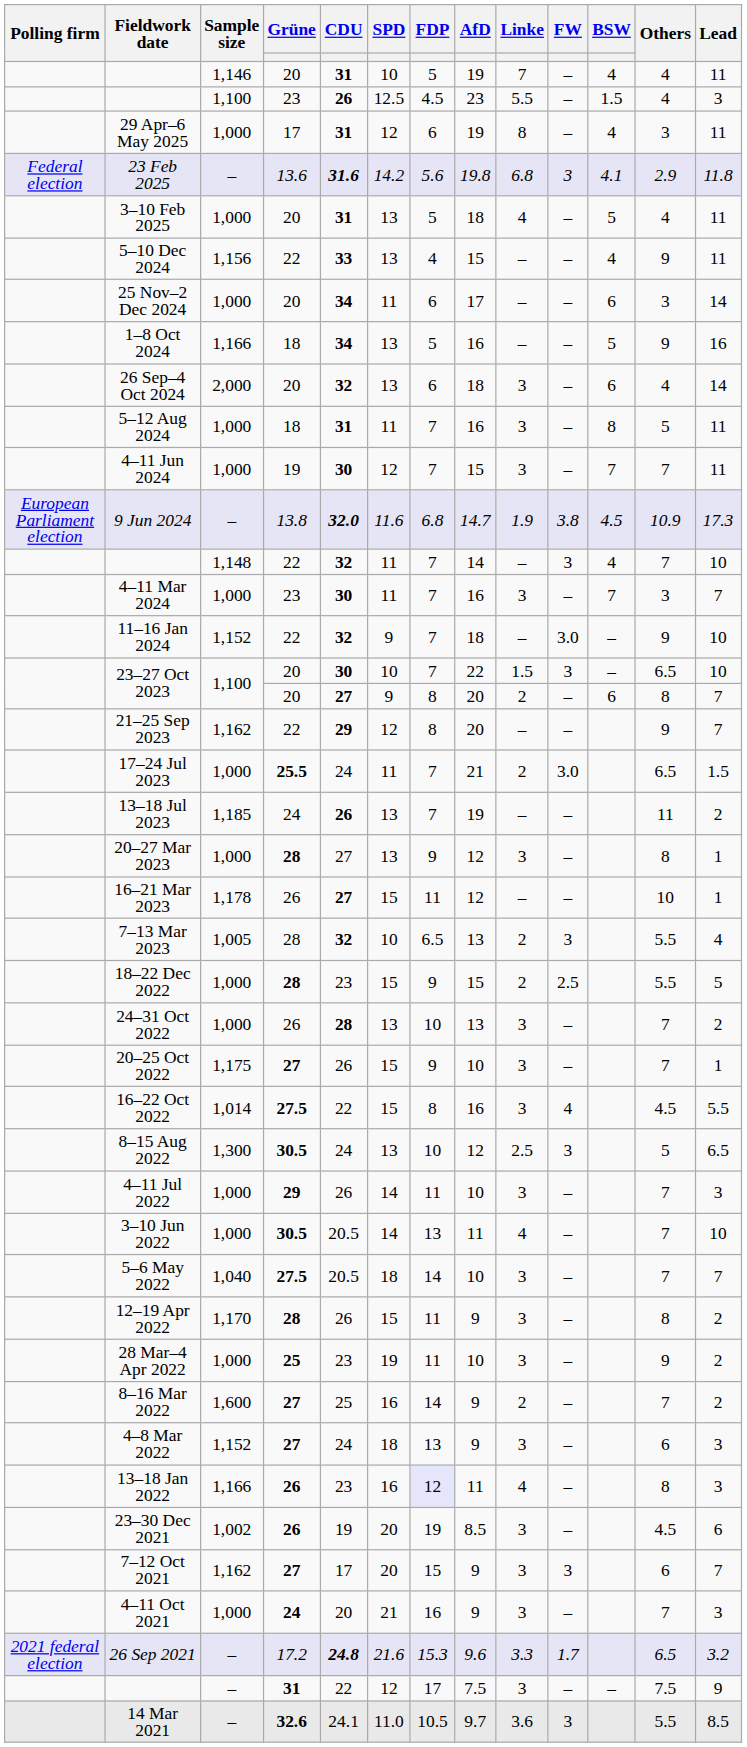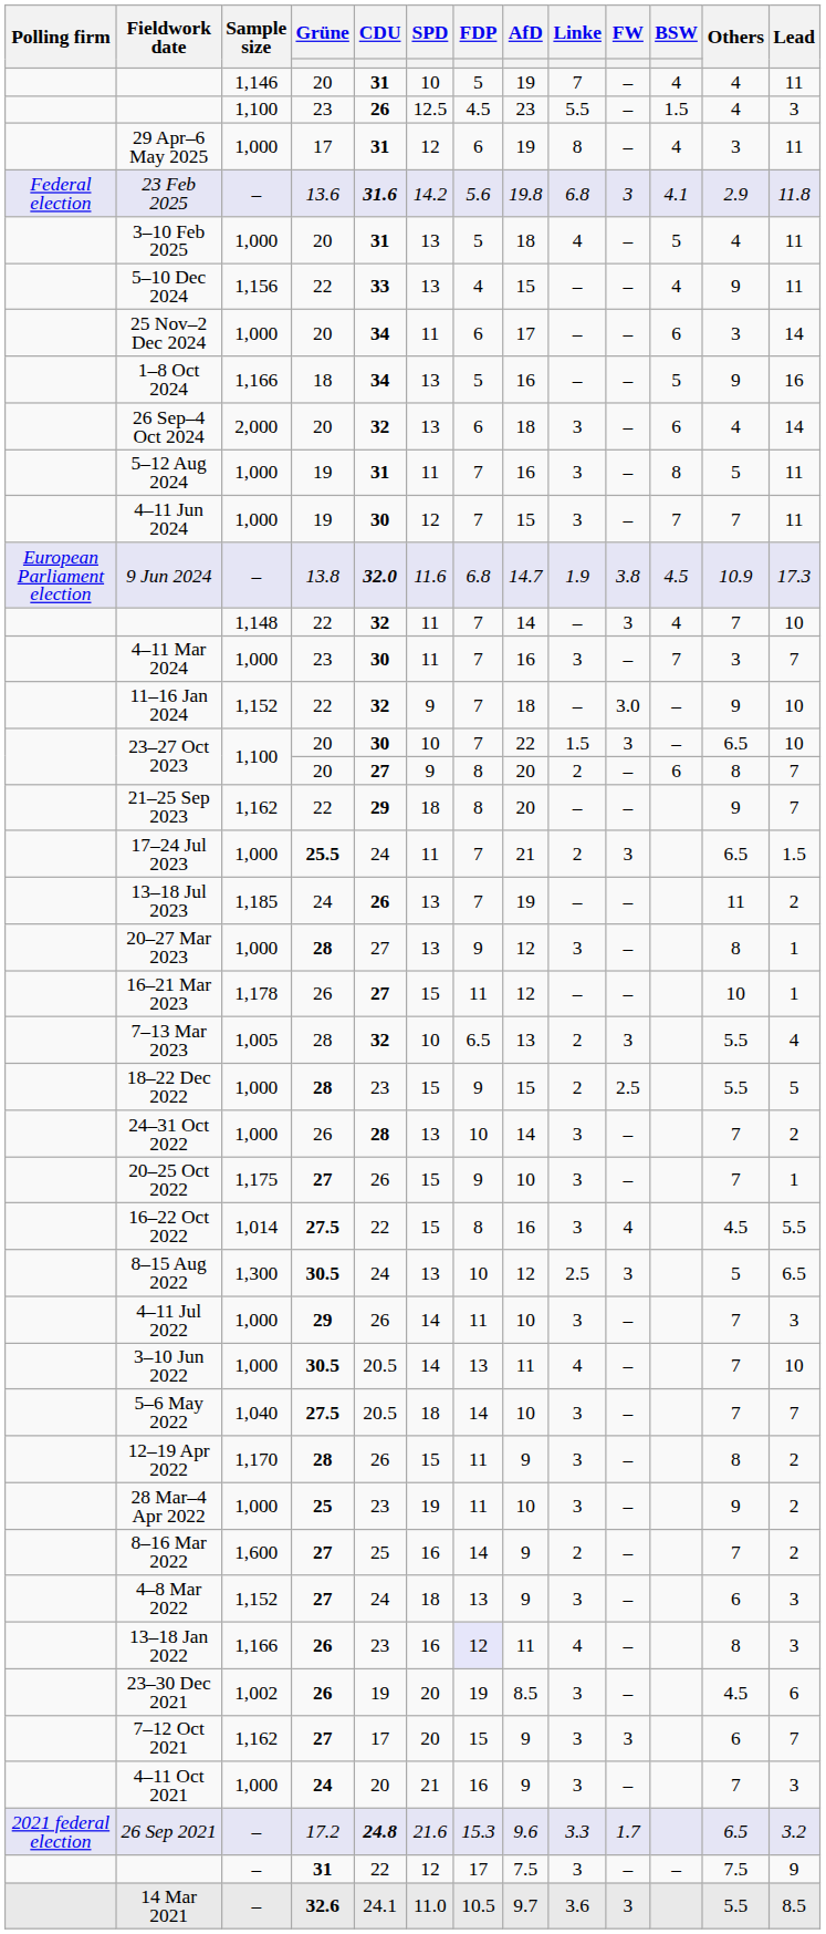5–12 Aug 2024 | Grüne: 18 -> 19
21–25 Sep 2023 | SPD: 12 -> 18
17–24 Jul 2023 | FW: 3.0 -> 3
24–31 Oct 2022 | AfD: 13 -> 14
